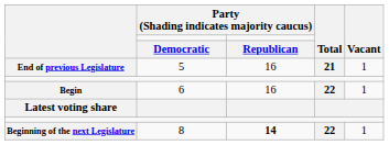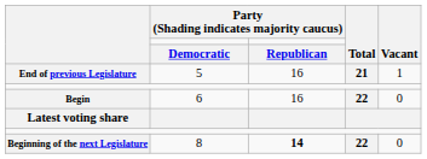Begin | Vacant: 1 -> 0
Beginning of the next Legislature | Vacant: 1 -> 0
